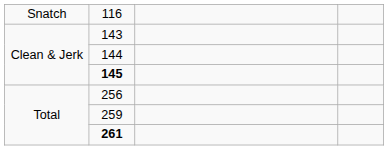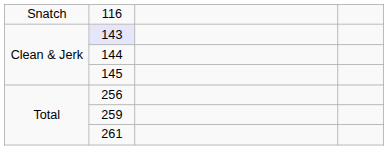143 | column 2: no background -> lavender background
145 | column 2: bold -> normal
261 | column 2: bold -> normal
